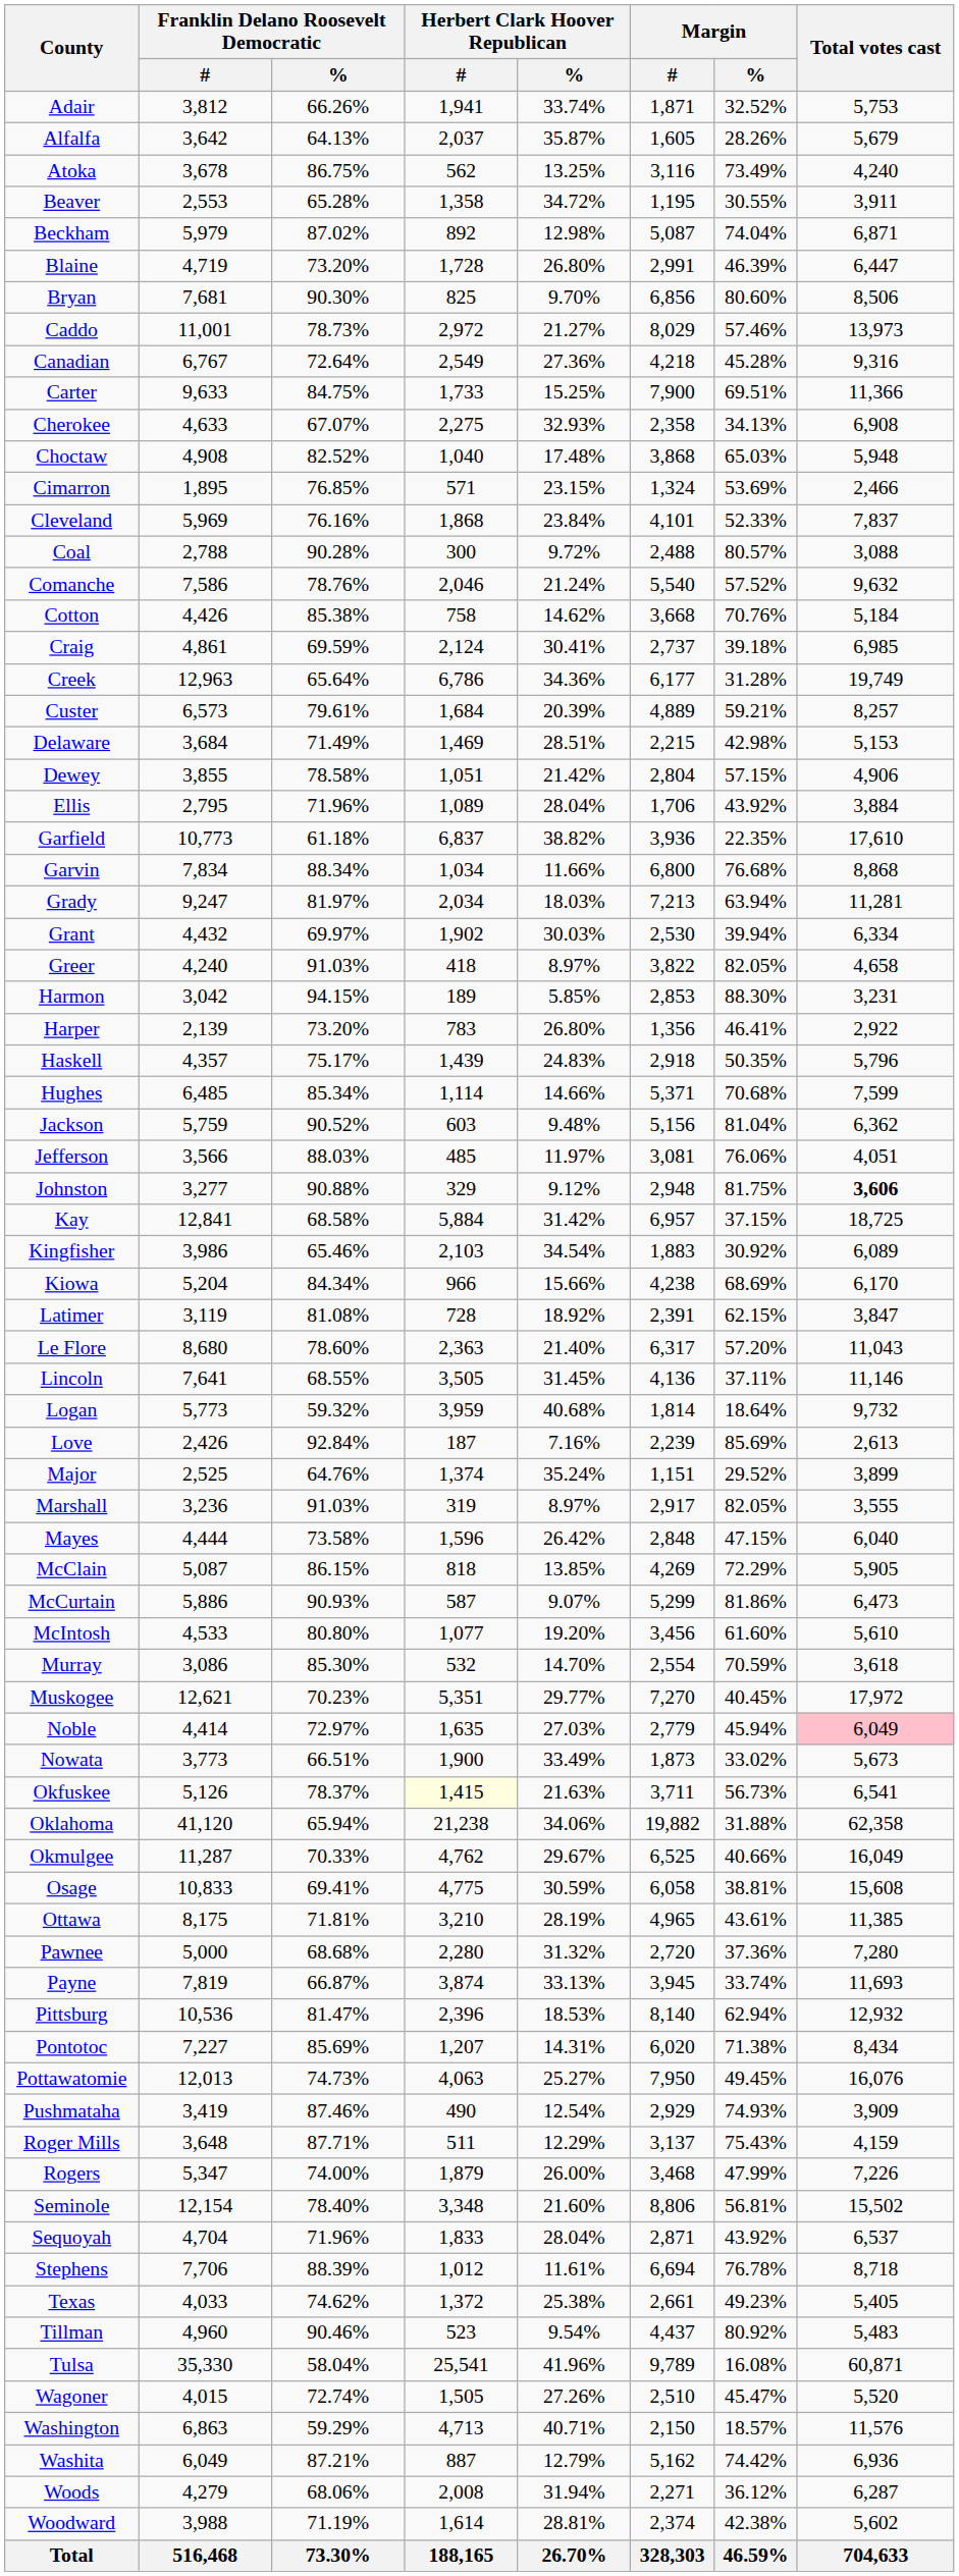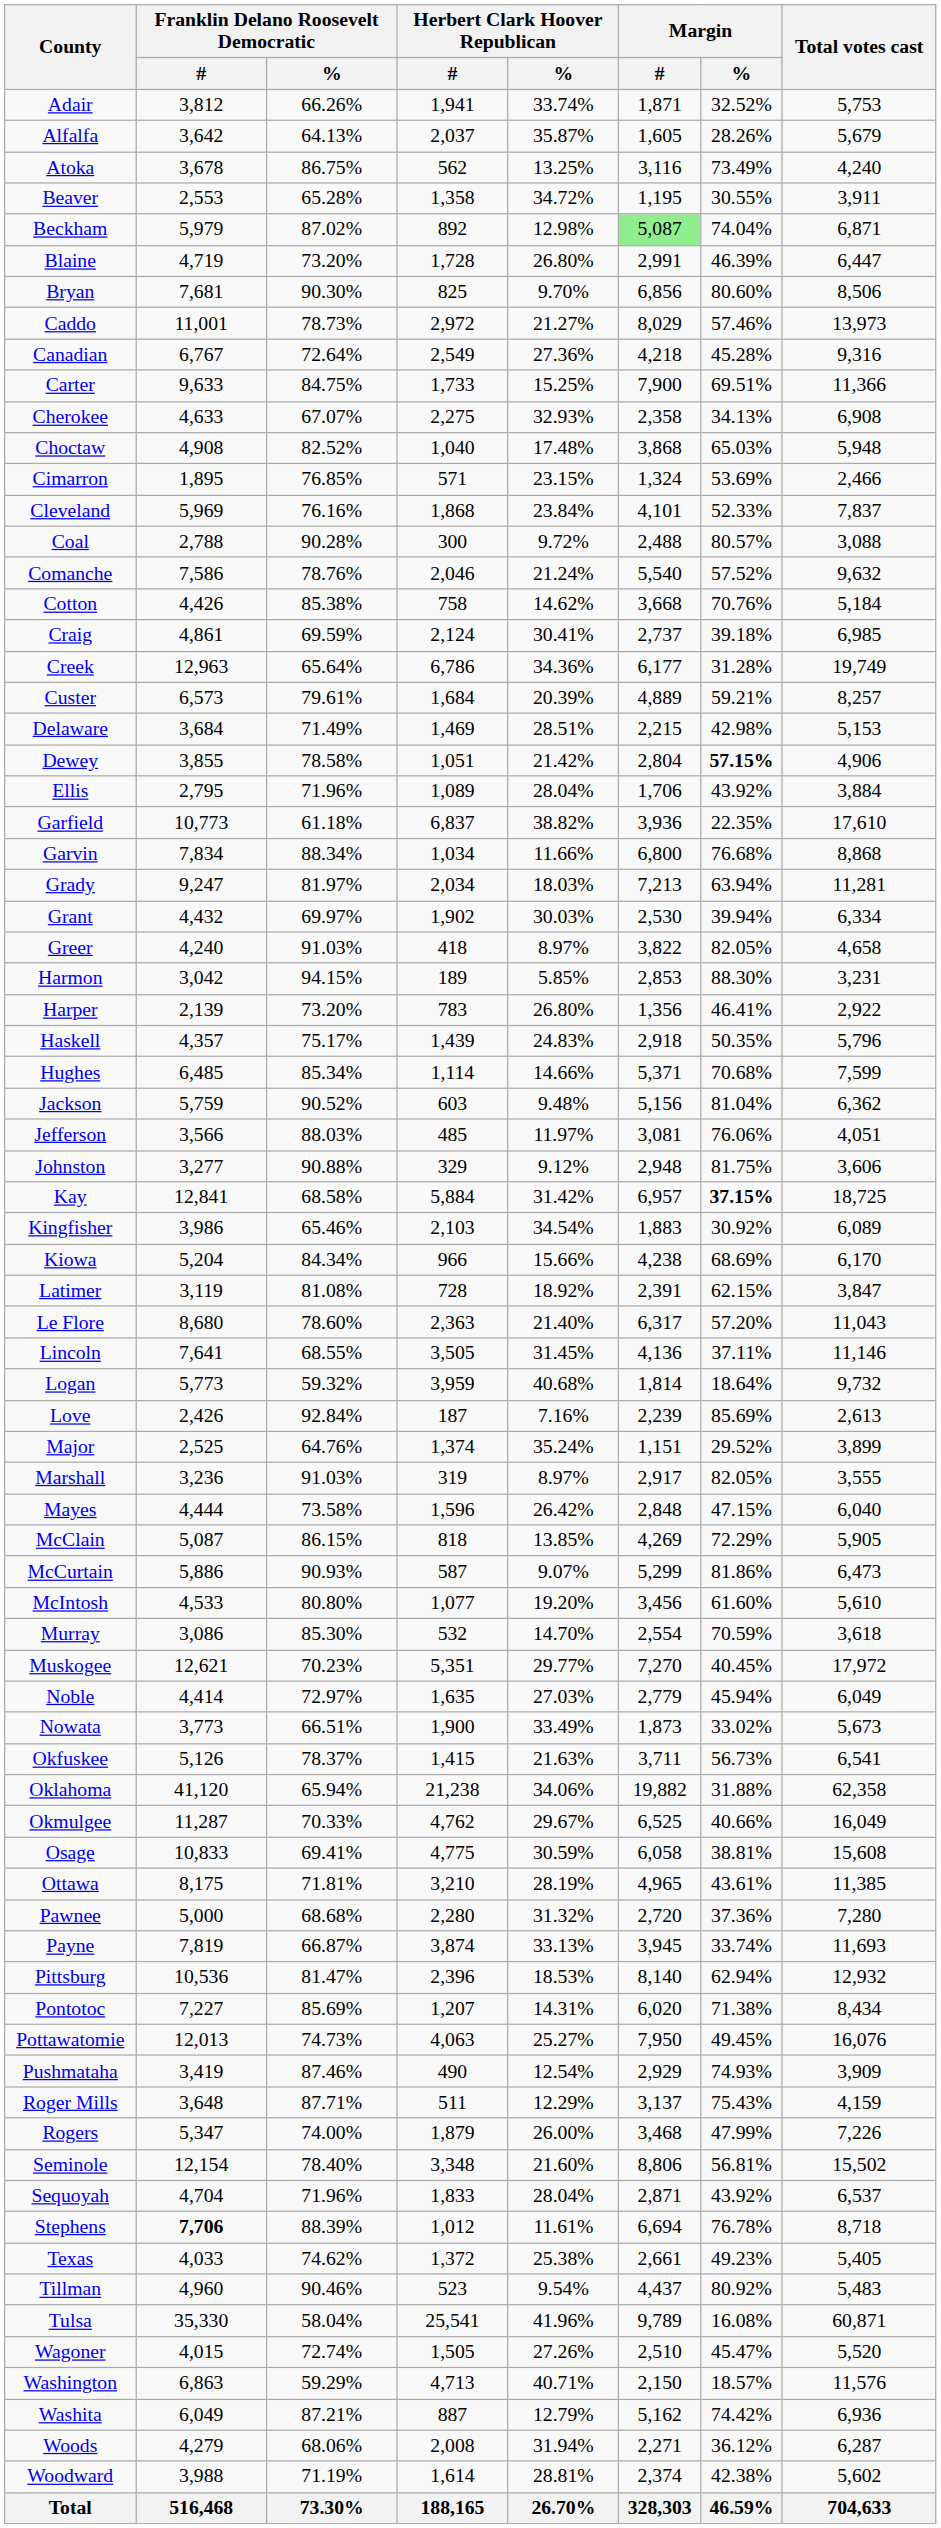Beckham | Margin / #: no background -> lightgreen background
Dewey | Margin / %: normal -> bold
Johnston | Total votes cast: bold -> normal
Kay | Margin / %: normal -> bold
Noble | Total votes cast: pink background -> no background
Okfuskee | Herbert Clark Hoover Republican / #: lightyellow background -> no background
Stephens | Franklin Delano Roosevelt Democratic / #: normal -> bold
